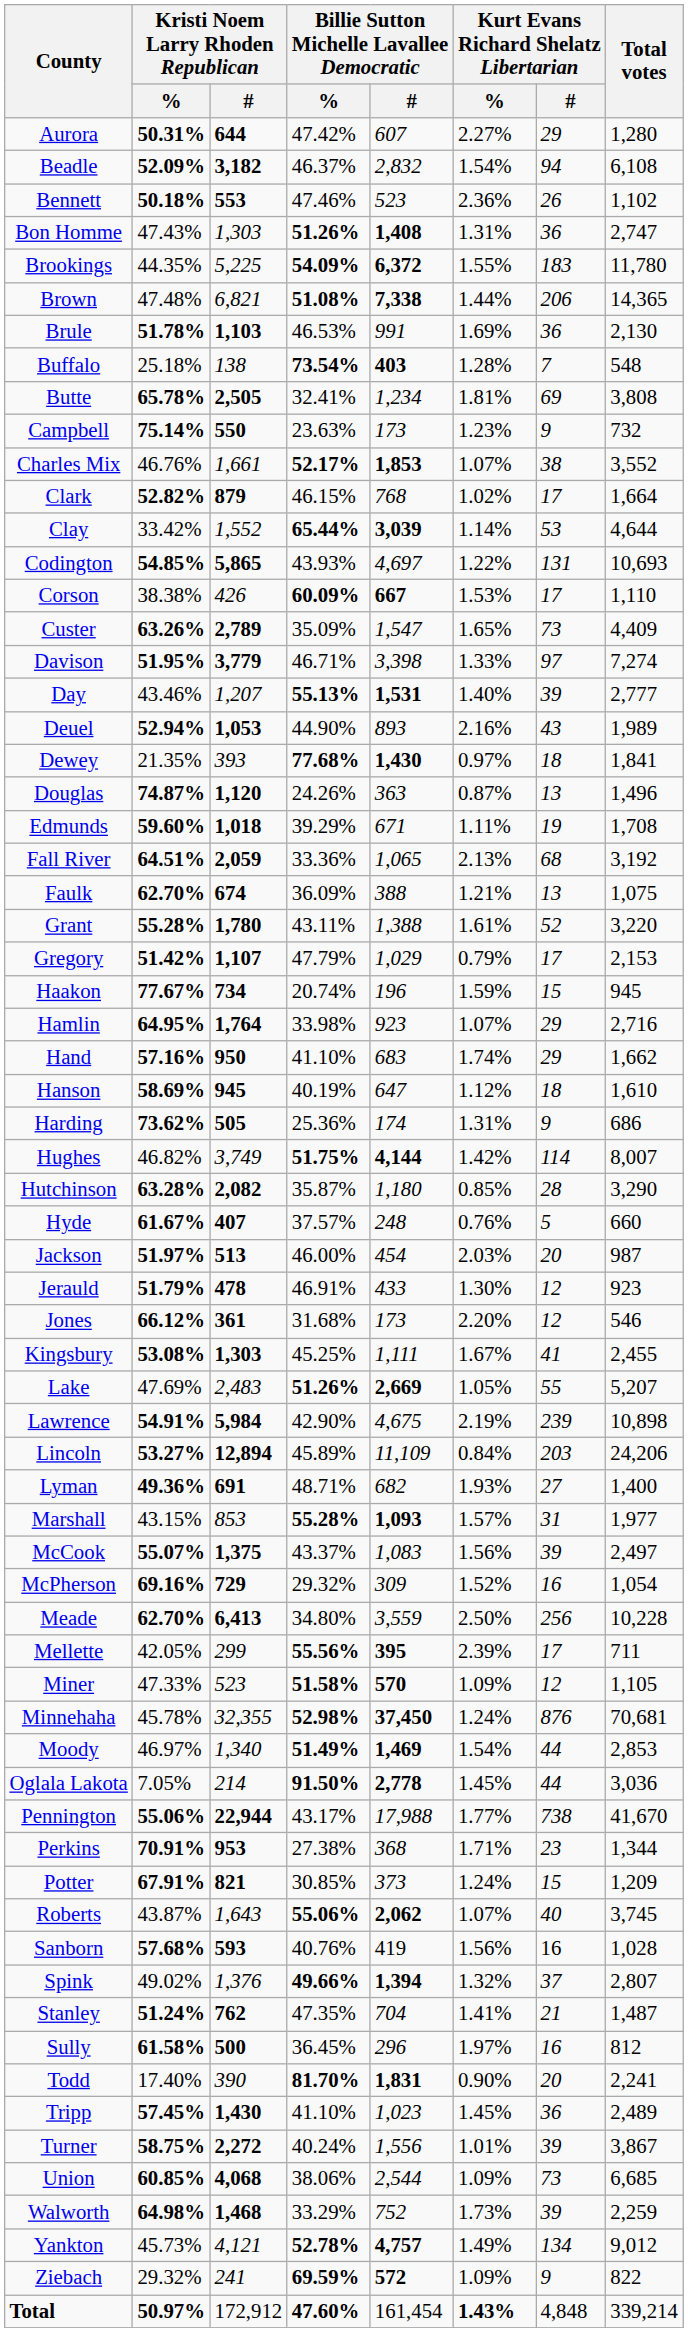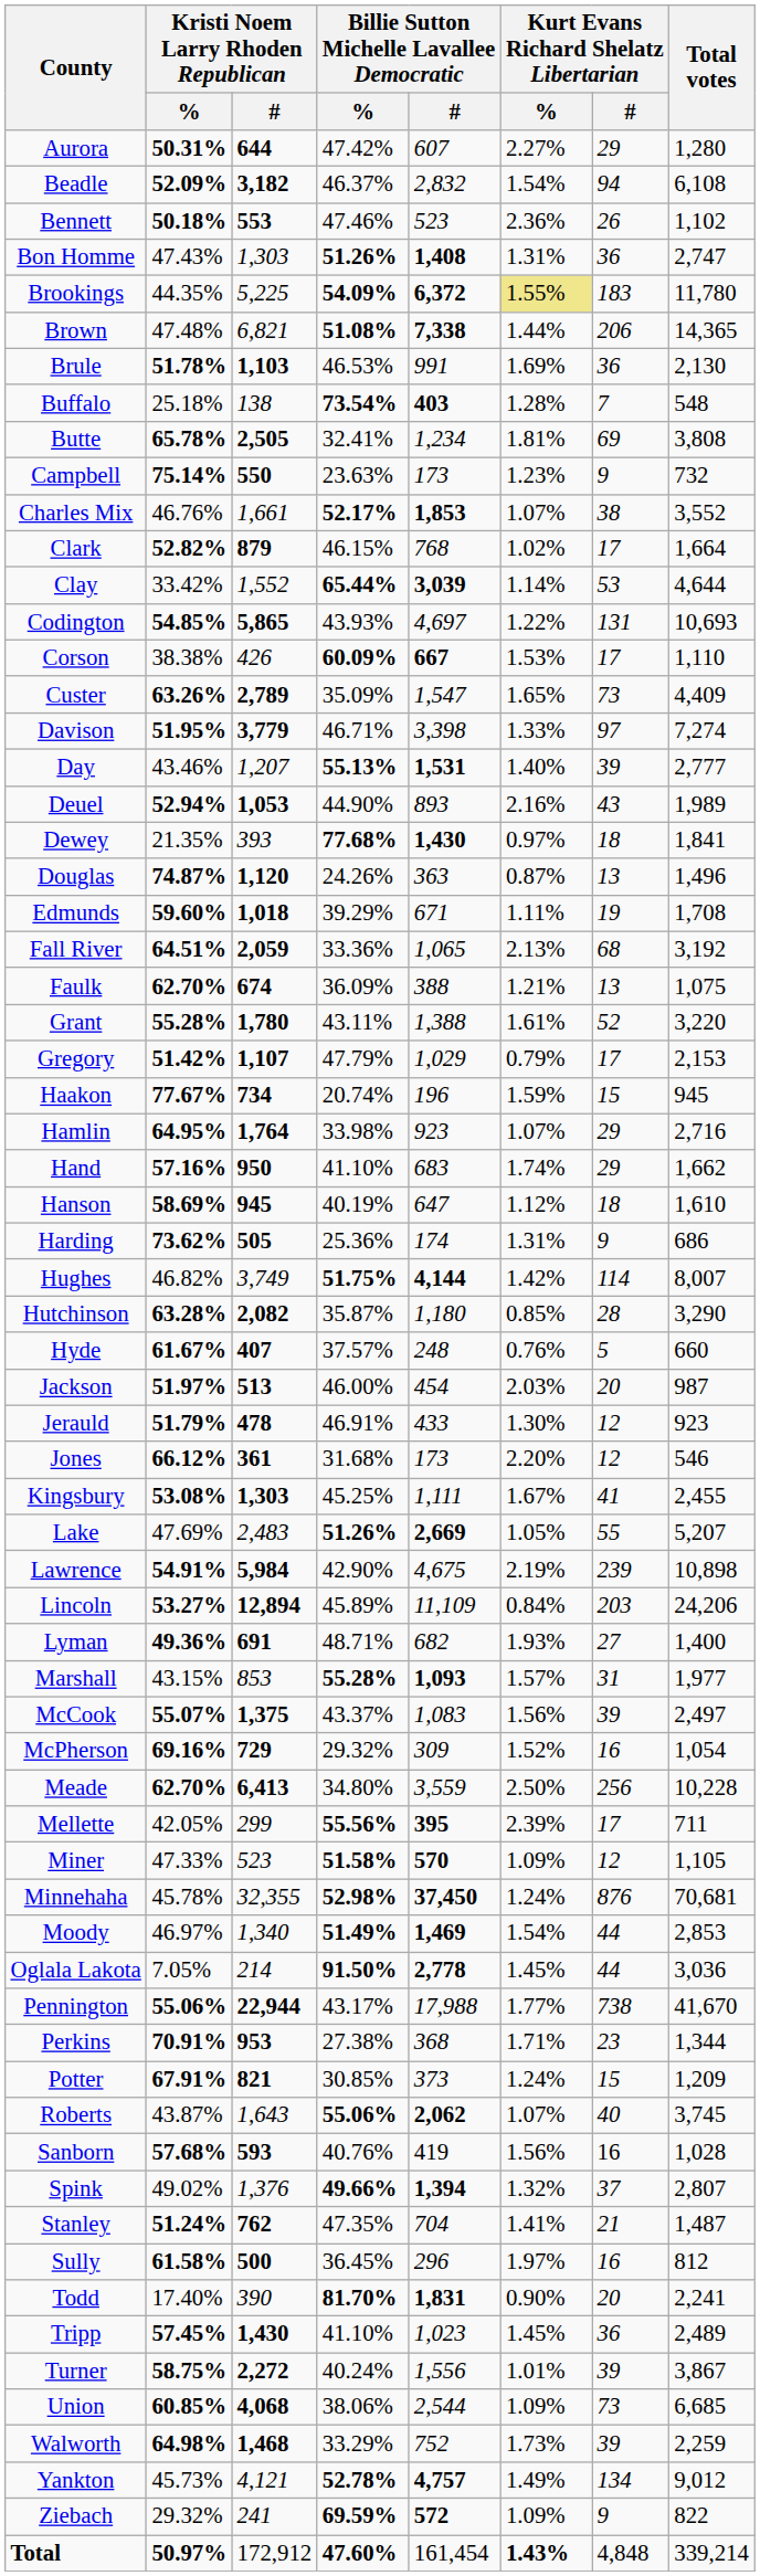Brookings | Kurt Evans Richard Shelatz Libertarian / %: no background -> khaki background
